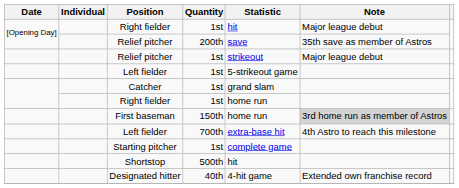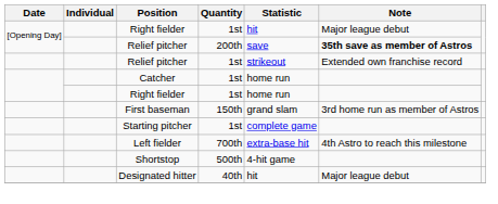Relief pitcher / 200th | Note: normal -> bold
Relief pitcher / 1st | Note: Major league debut -> Extended own franchise record
- row: Left fielder | 1st | 5-strikeout game
Catcher | Statistic: grand slam -> home run
First baseman | Statistic: home run -> grand slam
First baseman | Note: lightgrey background -> no background
rows swapped: Left fielder / 700th <-> Starting pitcher
Shortstop | Statistic: hit -> 4-hit game
Designated hitter | Statistic: 4-hit game -> hit
Designated hitter | Note: Extended own franchise record -> Major league debut
